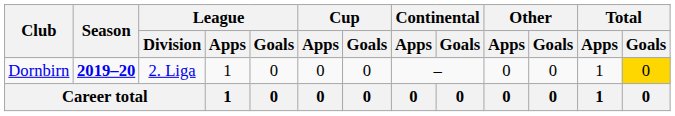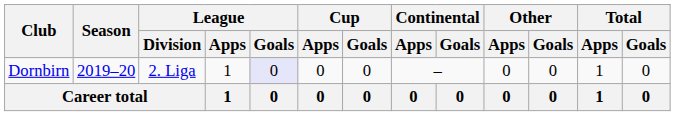Dornbirn | Season: bold -> normal
Dornbirn | League / Goals: no background -> lavender background
Dornbirn | Total / Goals: gold background -> no background
